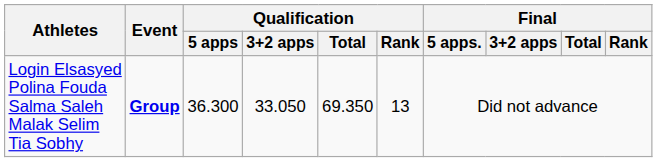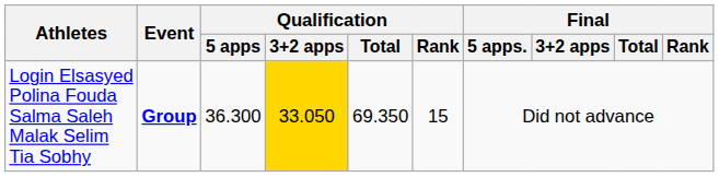row 3 | Qualification / 3+2 apps: no background -> gold background
row 3 | Qualification / Rank: 13 -> 15
